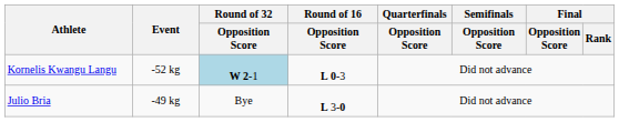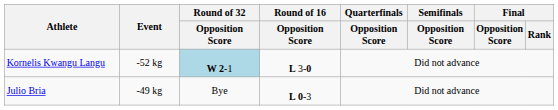Kornelis Kwangu Langu | Round of 16 / Opposition Score: L 0-3 -> L 3-0
Julio Bria | Round of 16 / Opposition Score: L 3-0 -> L 0-3
